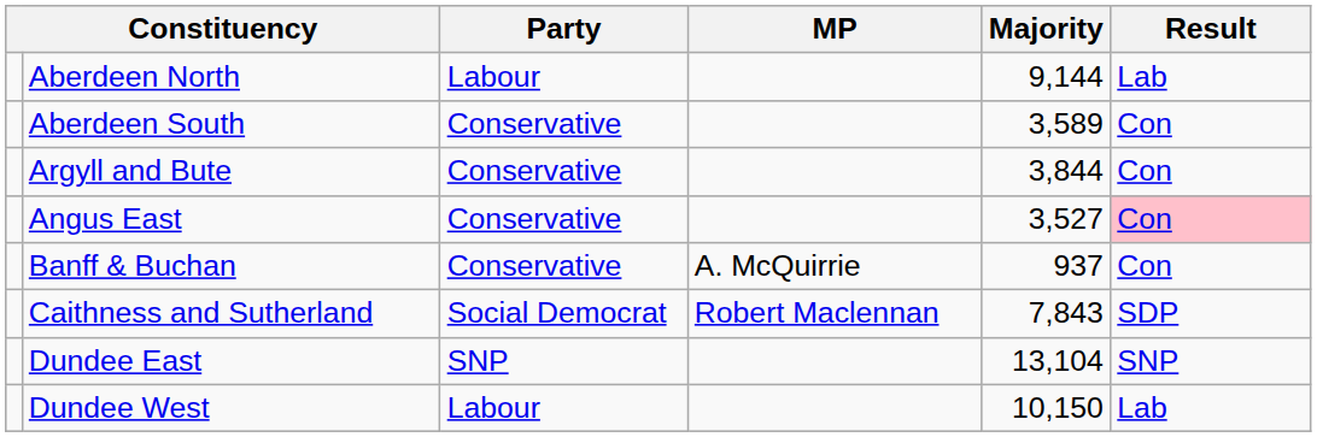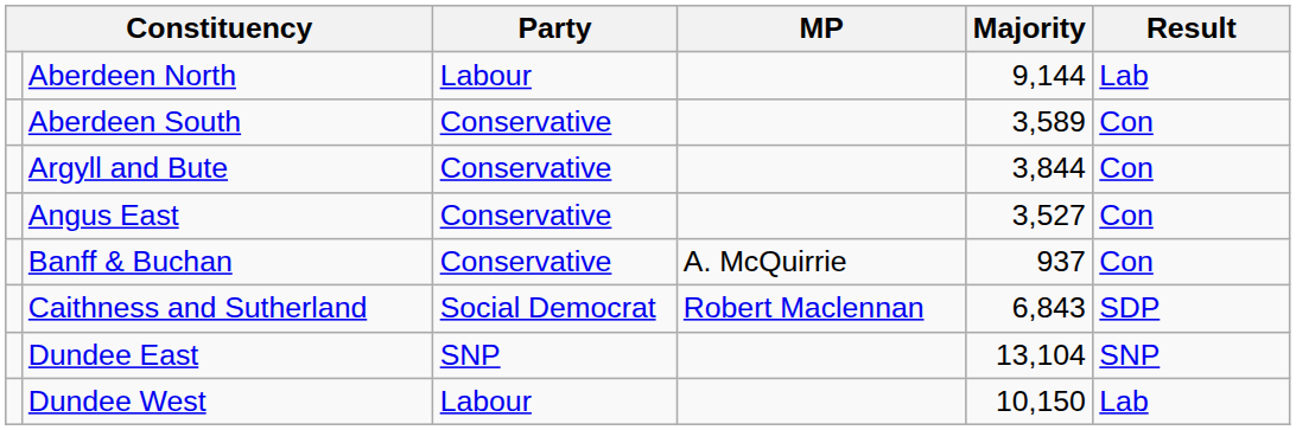Angus East | Result: pink background -> no background
Caithness and Sutherland | Majority: 7,843 -> 6,843
